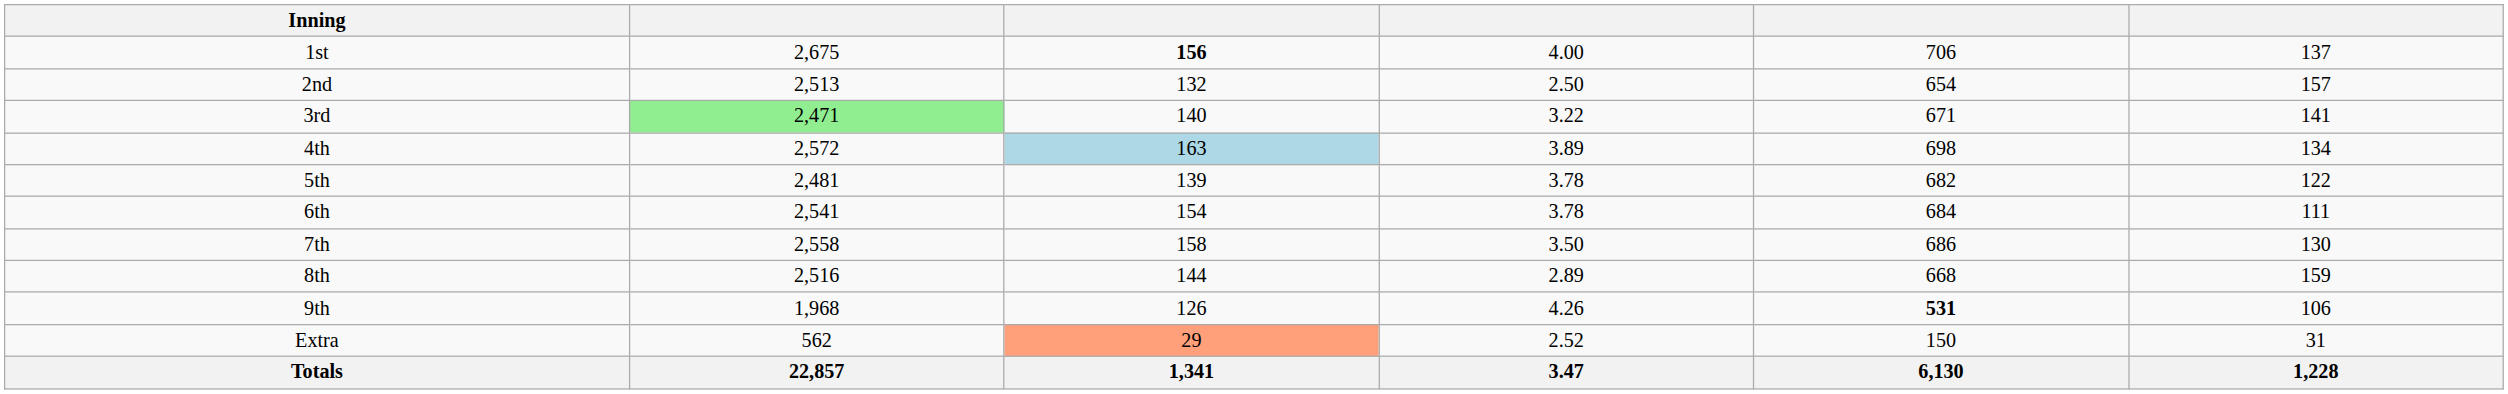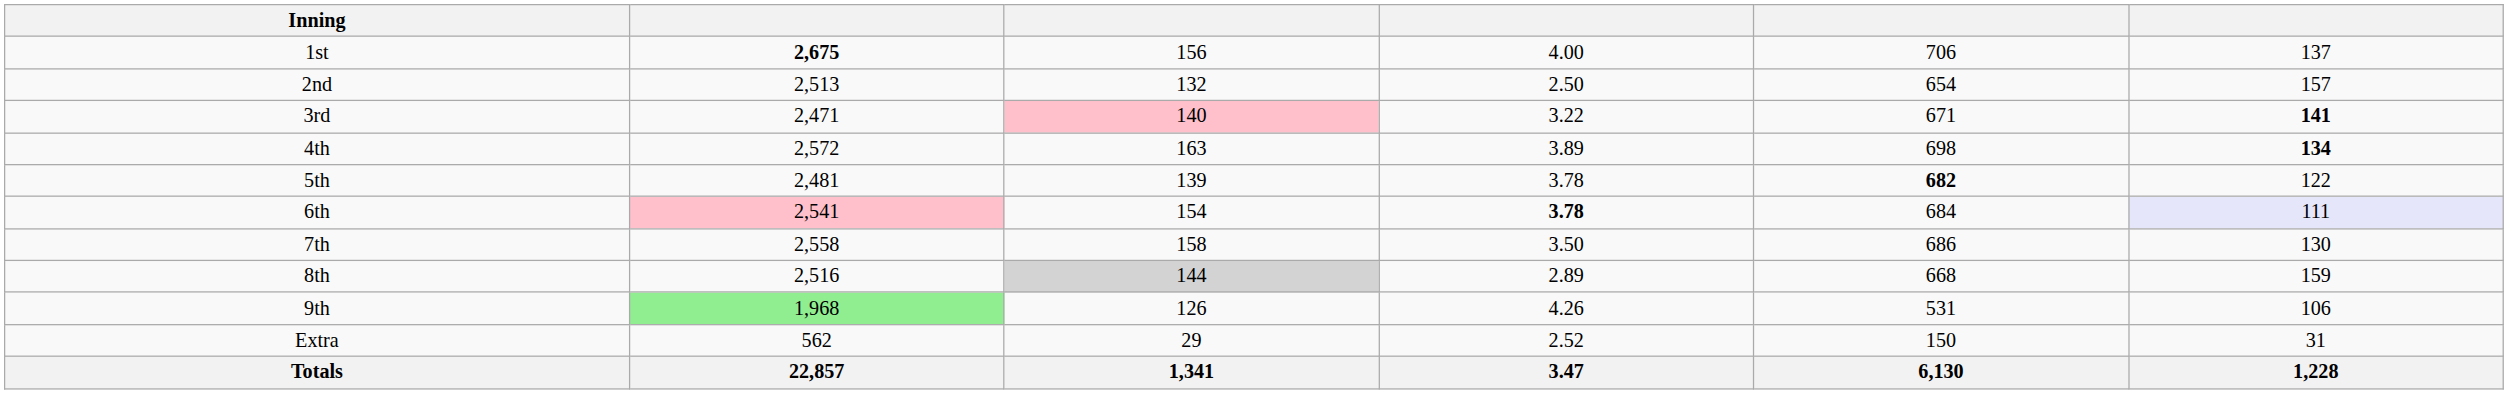1st | column 2: normal -> bold
1st | column 3: bold -> normal
3rd | column 2: lightgreen background -> no background
3rd | column 3: no background -> pink background
3rd | column 6: normal -> bold
4th | column 3: lightblue background -> no background
4th | column 6: normal -> bold
5th | column 5: normal -> bold
6th | column 2: no background -> pink background
6th | column 4: normal -> bold
6th | column 6: no background -> lavender background
8th | column 3: no background -> lightgrey background
9th | column 2: no background -> lightgreen background
9th | column 5: bold -> normal
Extra | column 3: lightsalmon background -> no background
